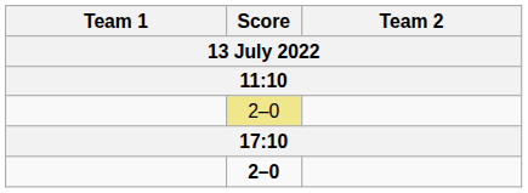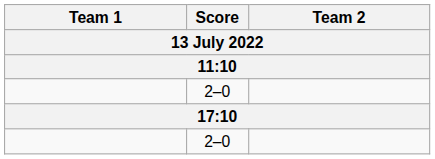row 4 | Score: khaki background -> no background
row 6 | Score: bold -> normal
